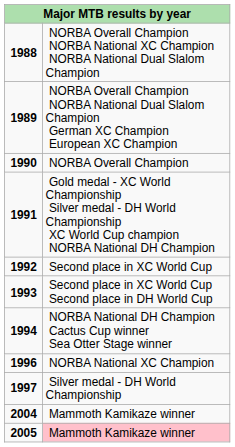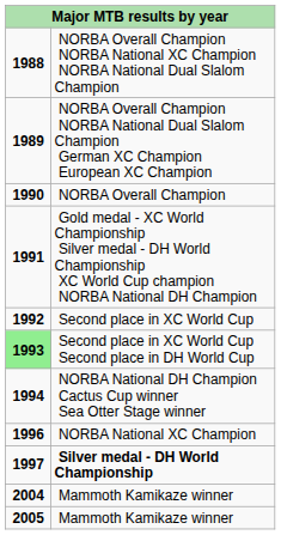row 7 | column 1: no background -> lightgreen background
row 10 | column 2: normal -> bold
row 12 | column 2: pink background -> no background
